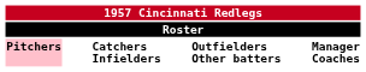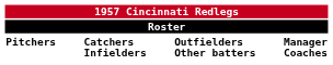Pitchers | column 1: pink background -> no background
